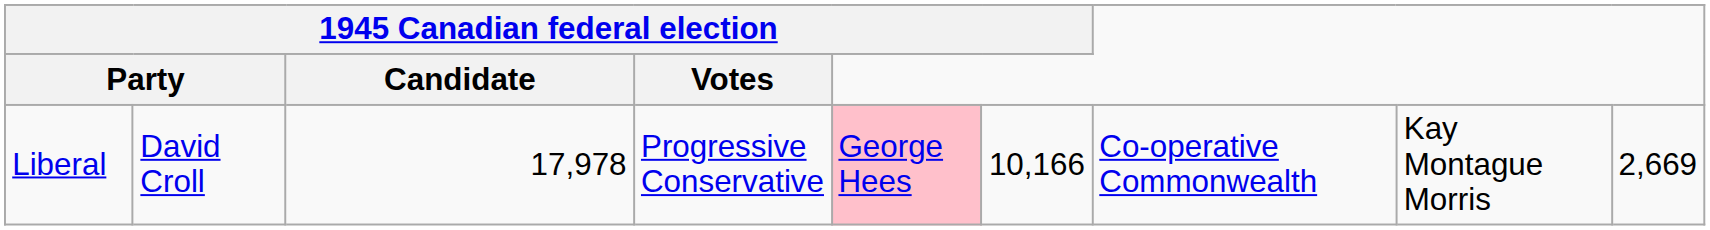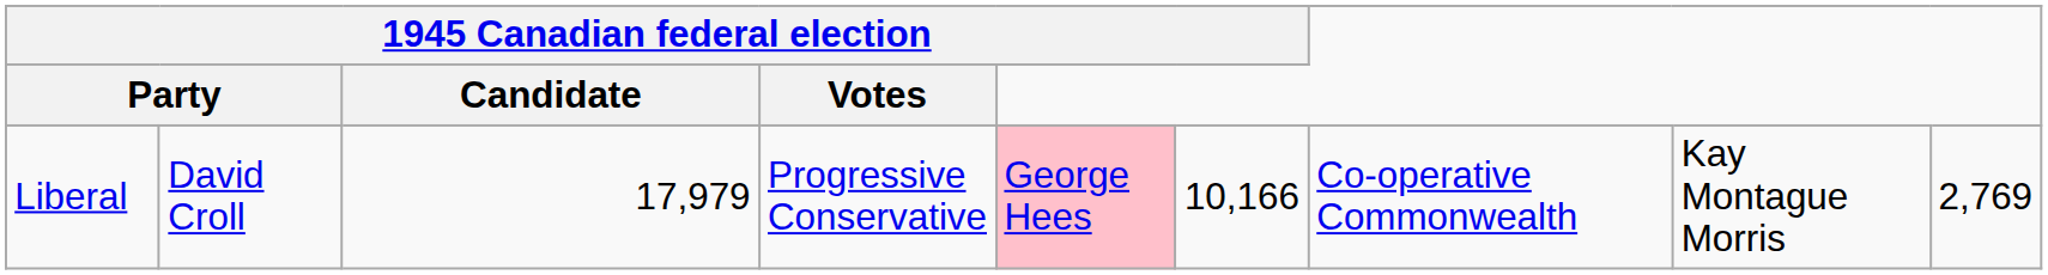Liberal | 1945 Canadian federal election / Candidate: 17,978 -> 17,979
Liberal | column 9: 2,669 -> 2,769
